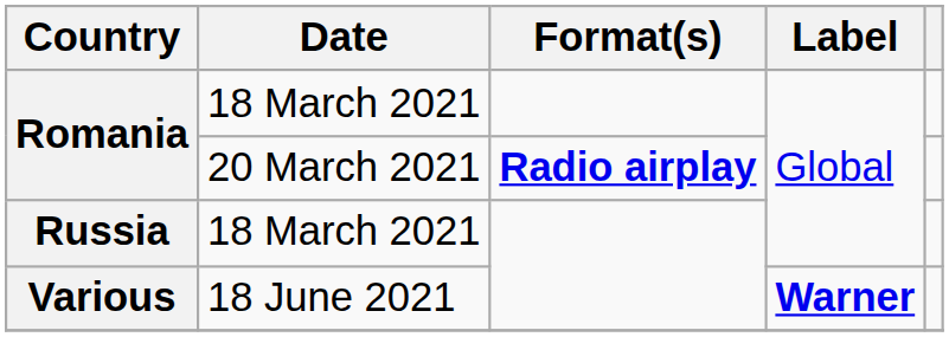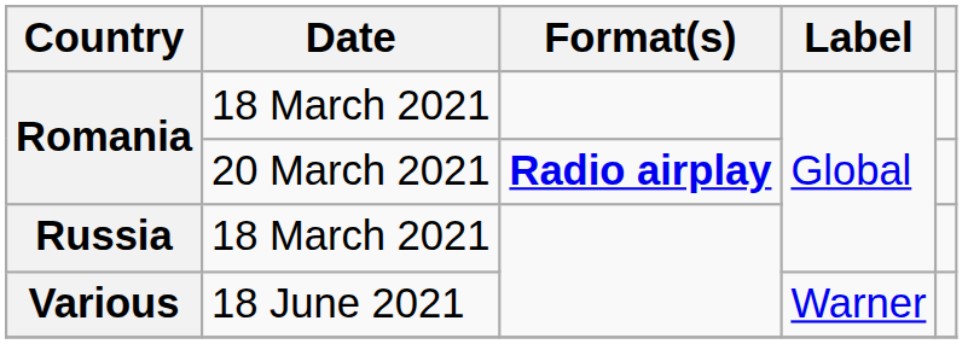Various | Label: bold -> normal
